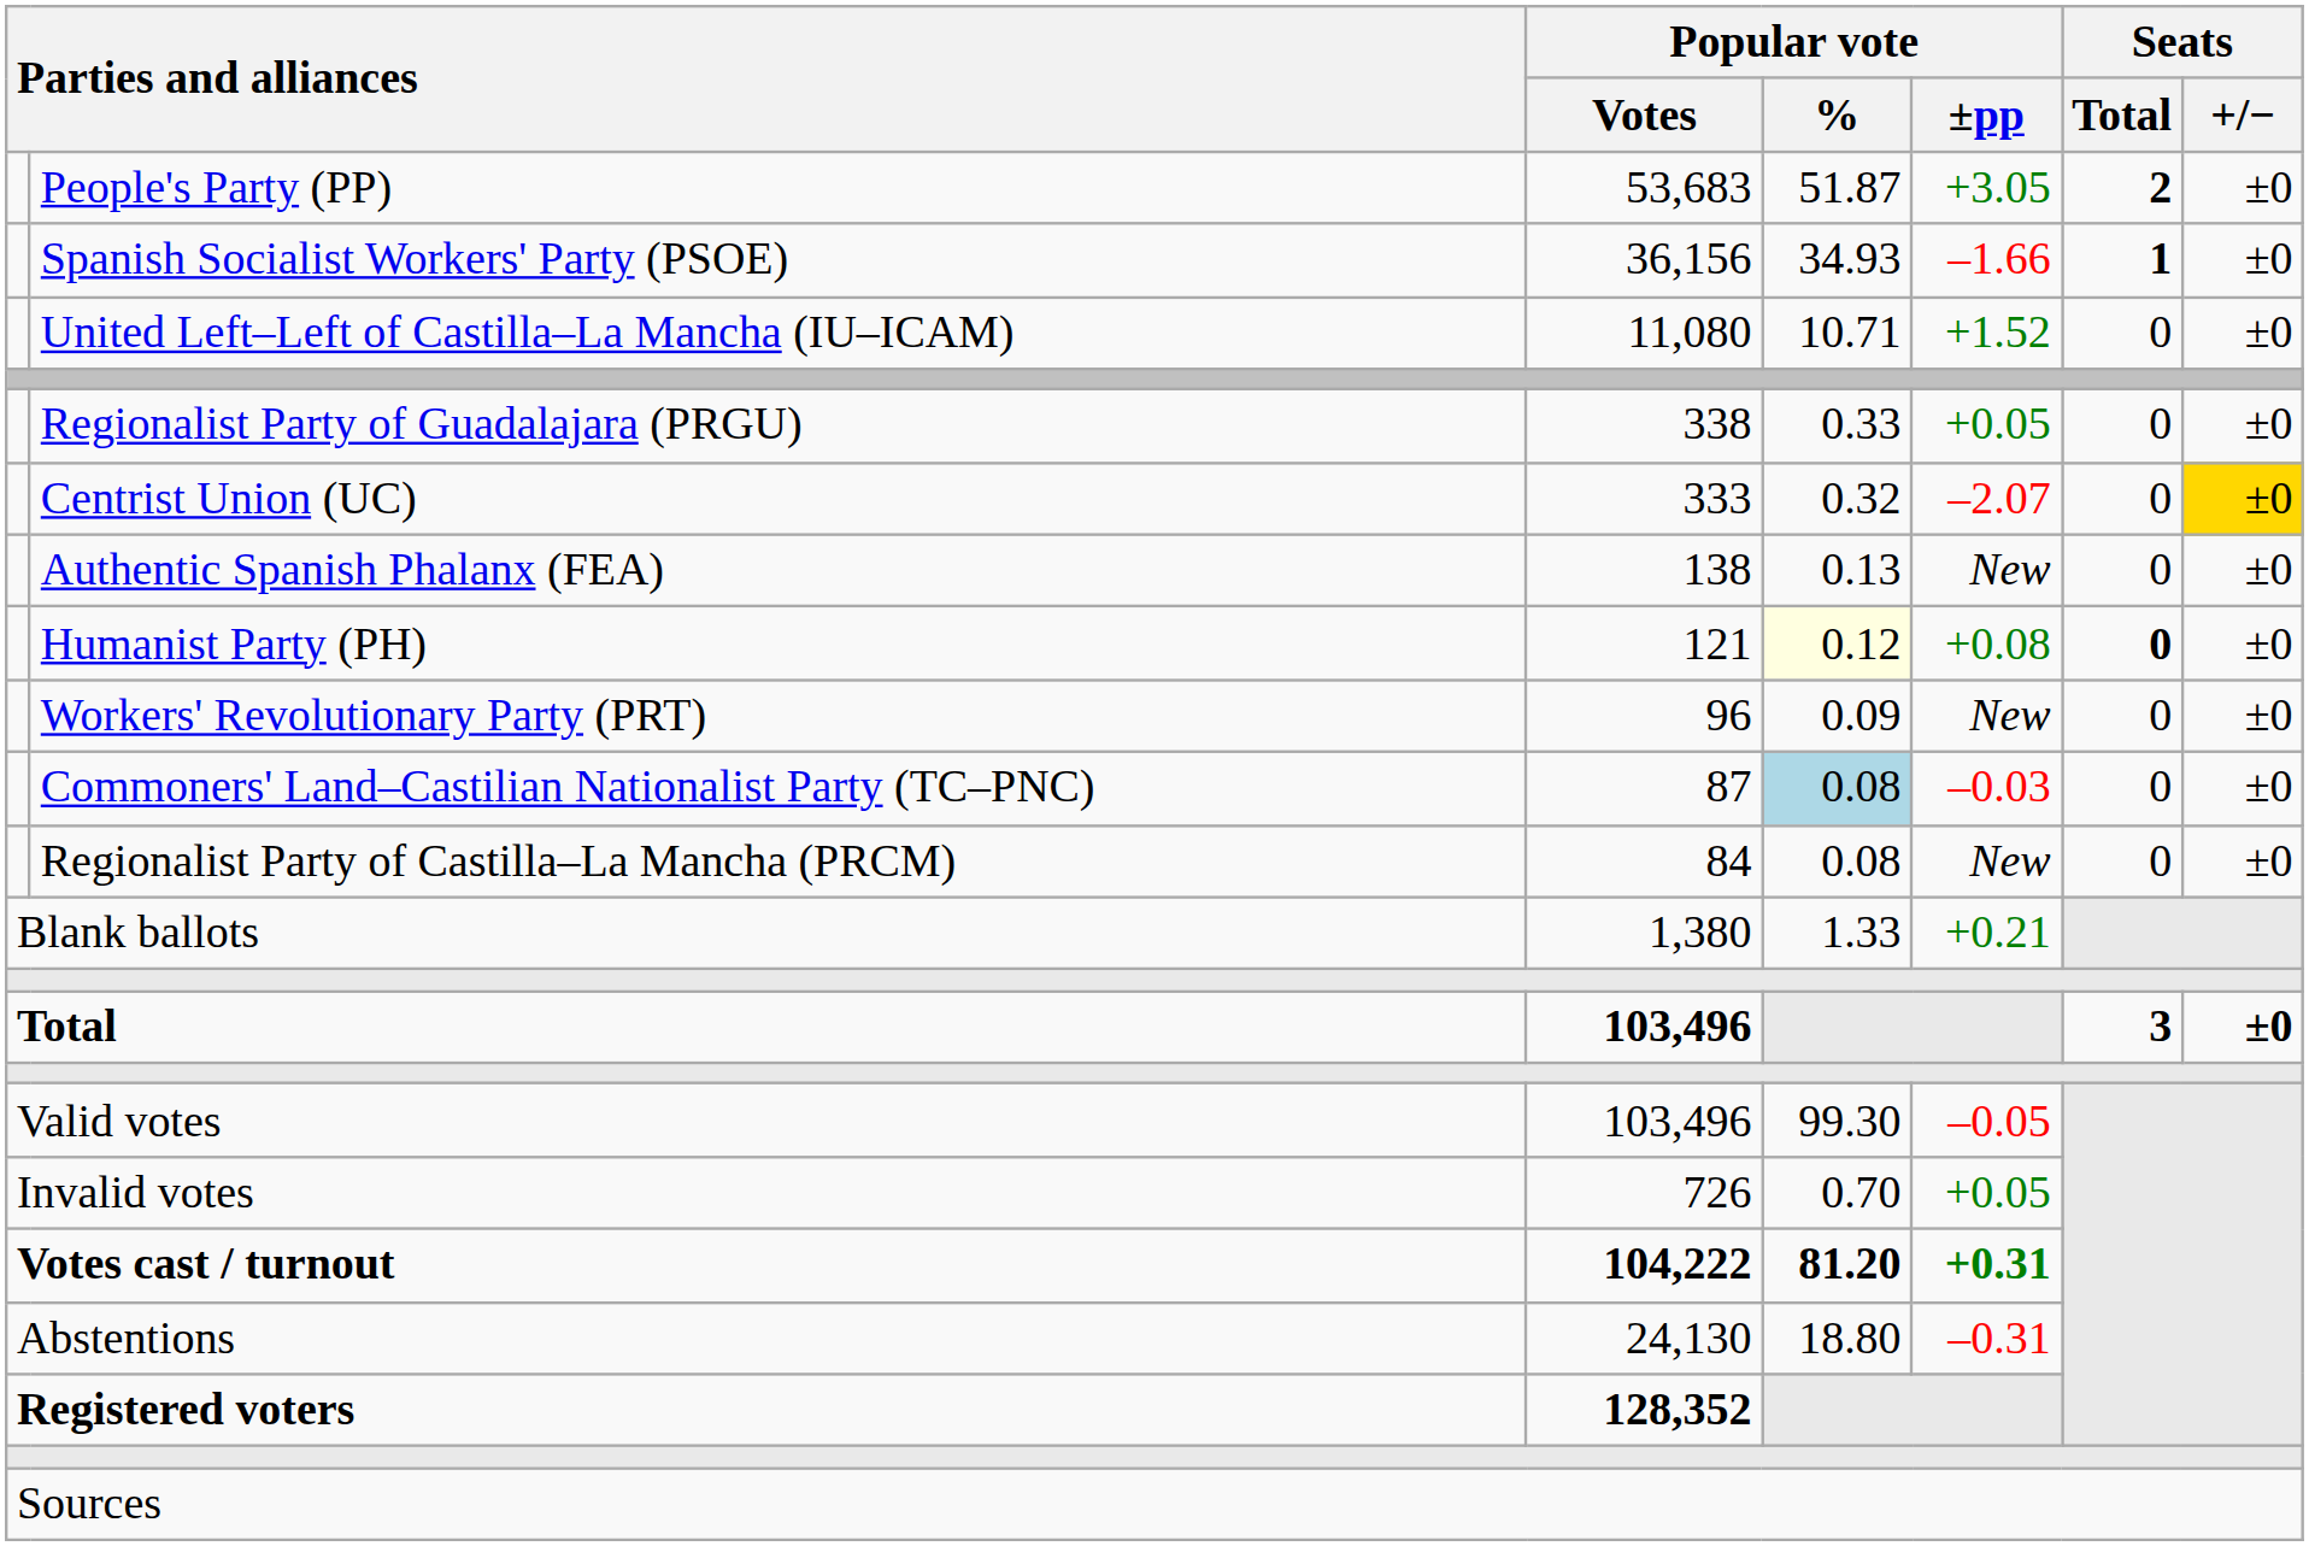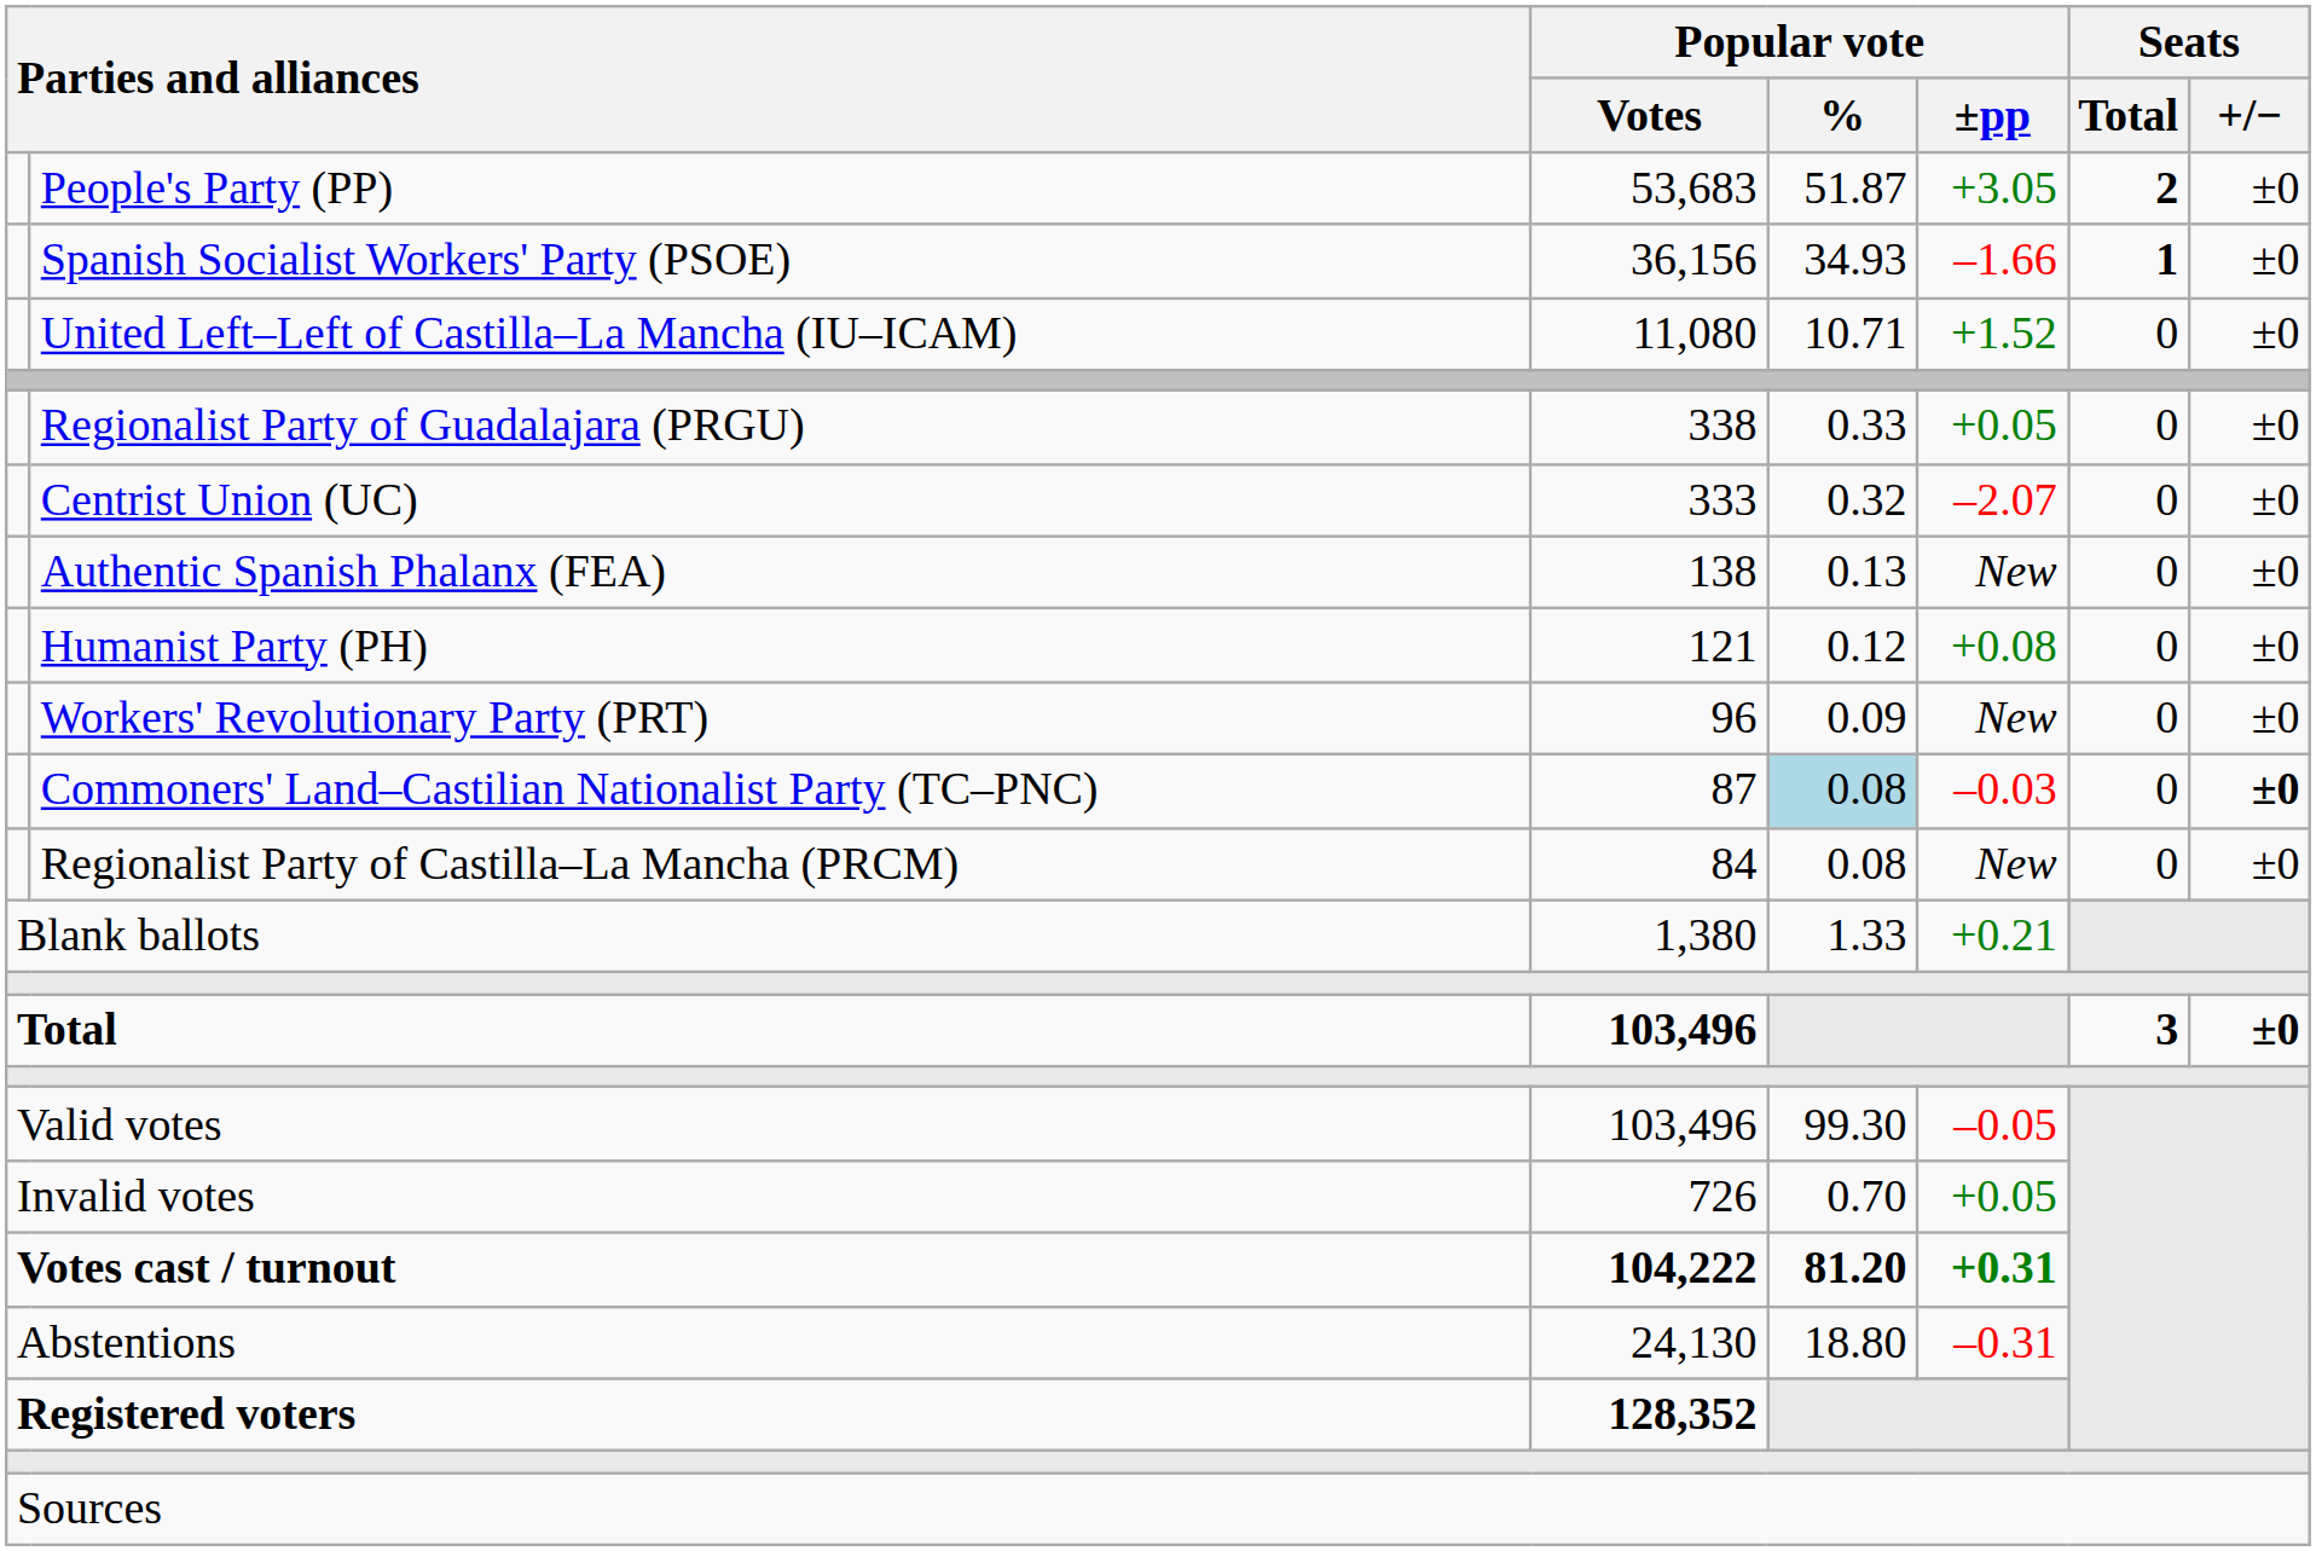Centrist Union (UC) | Seats / +/−: gold background -> no background
Humanist Party (PH) | Popular vote / %: lightyellow background -> no background
Humanist Party (PH) | Seats / Total: bold -> normal
Commoners' Land–Castilian Nationalist Party (TC–PNC) | Seats / +/−: normal -> bold
